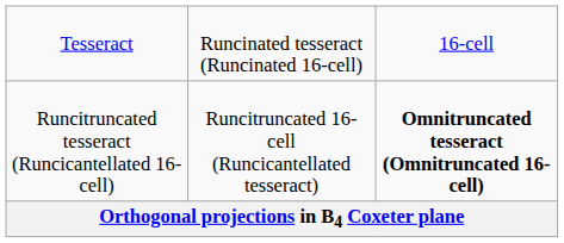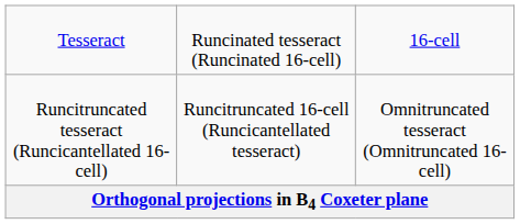Runcitruncated tesseract (Runcicantellated 16-cell) | column 3: bold -> normal
